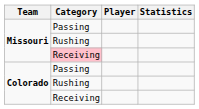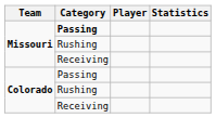Missouri / Passing | Category: normal -> bold
Missouri / Receiving | Category: pink background -> no background
